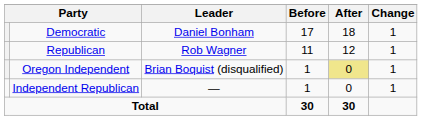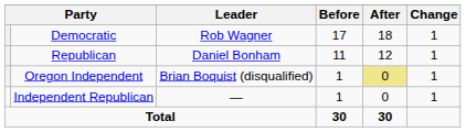Democratic | Leader: Daniel Bonham -> Rob Wagner
Republican | Leader: Rob Wagner -> Daniel Bonham
